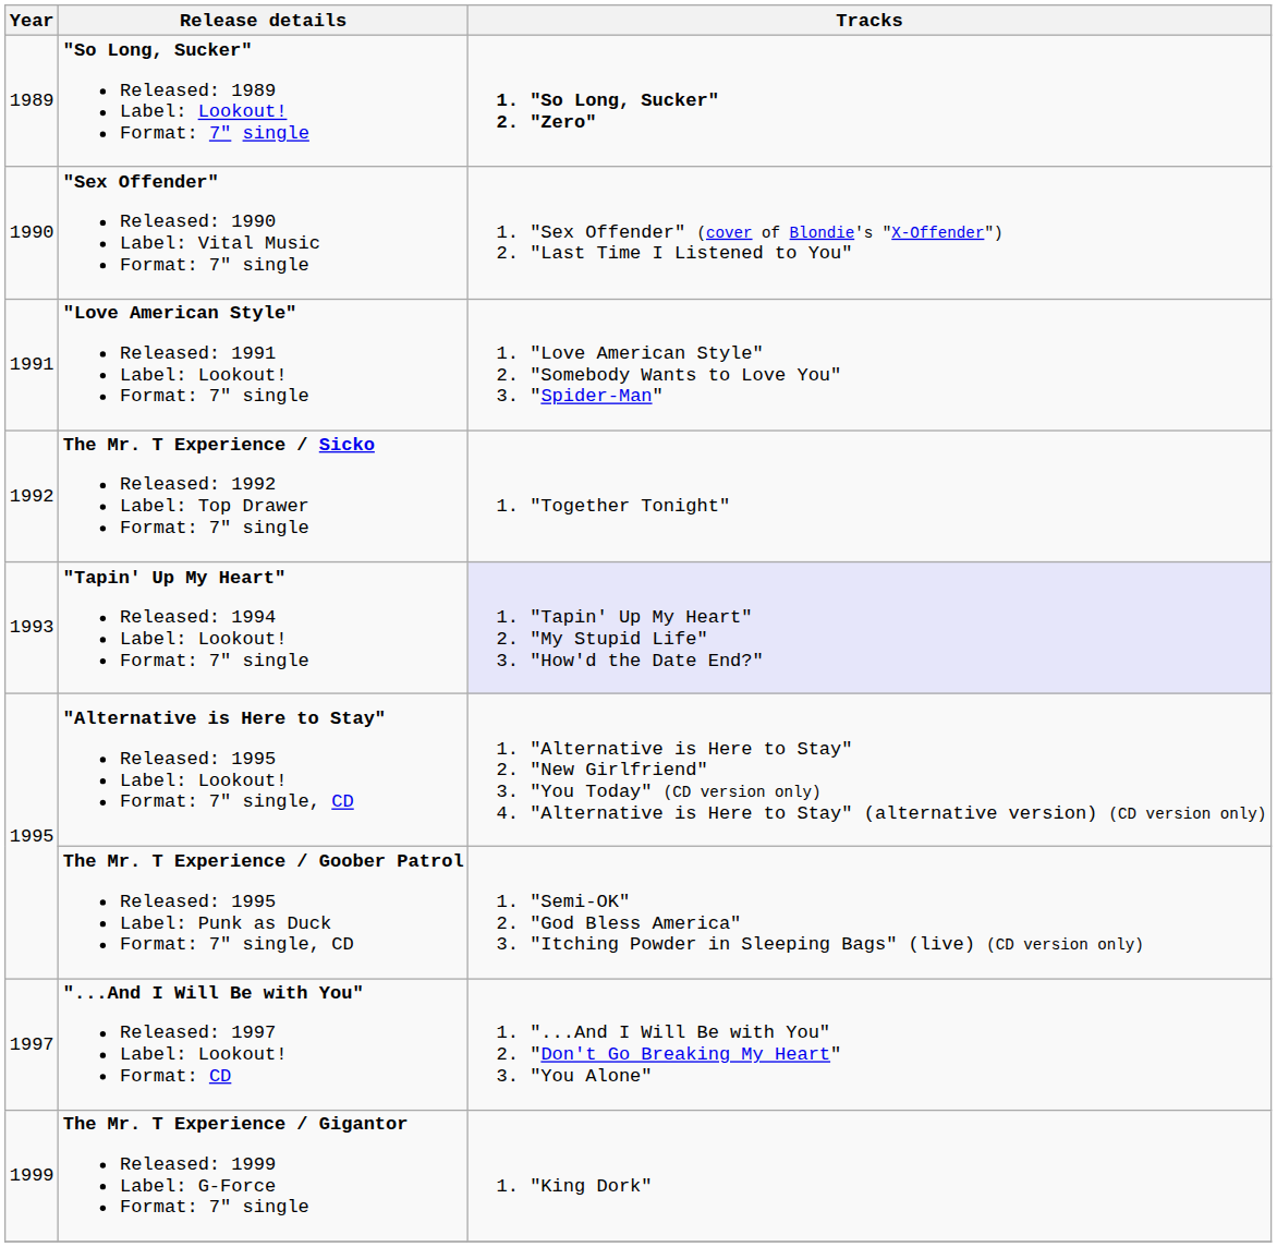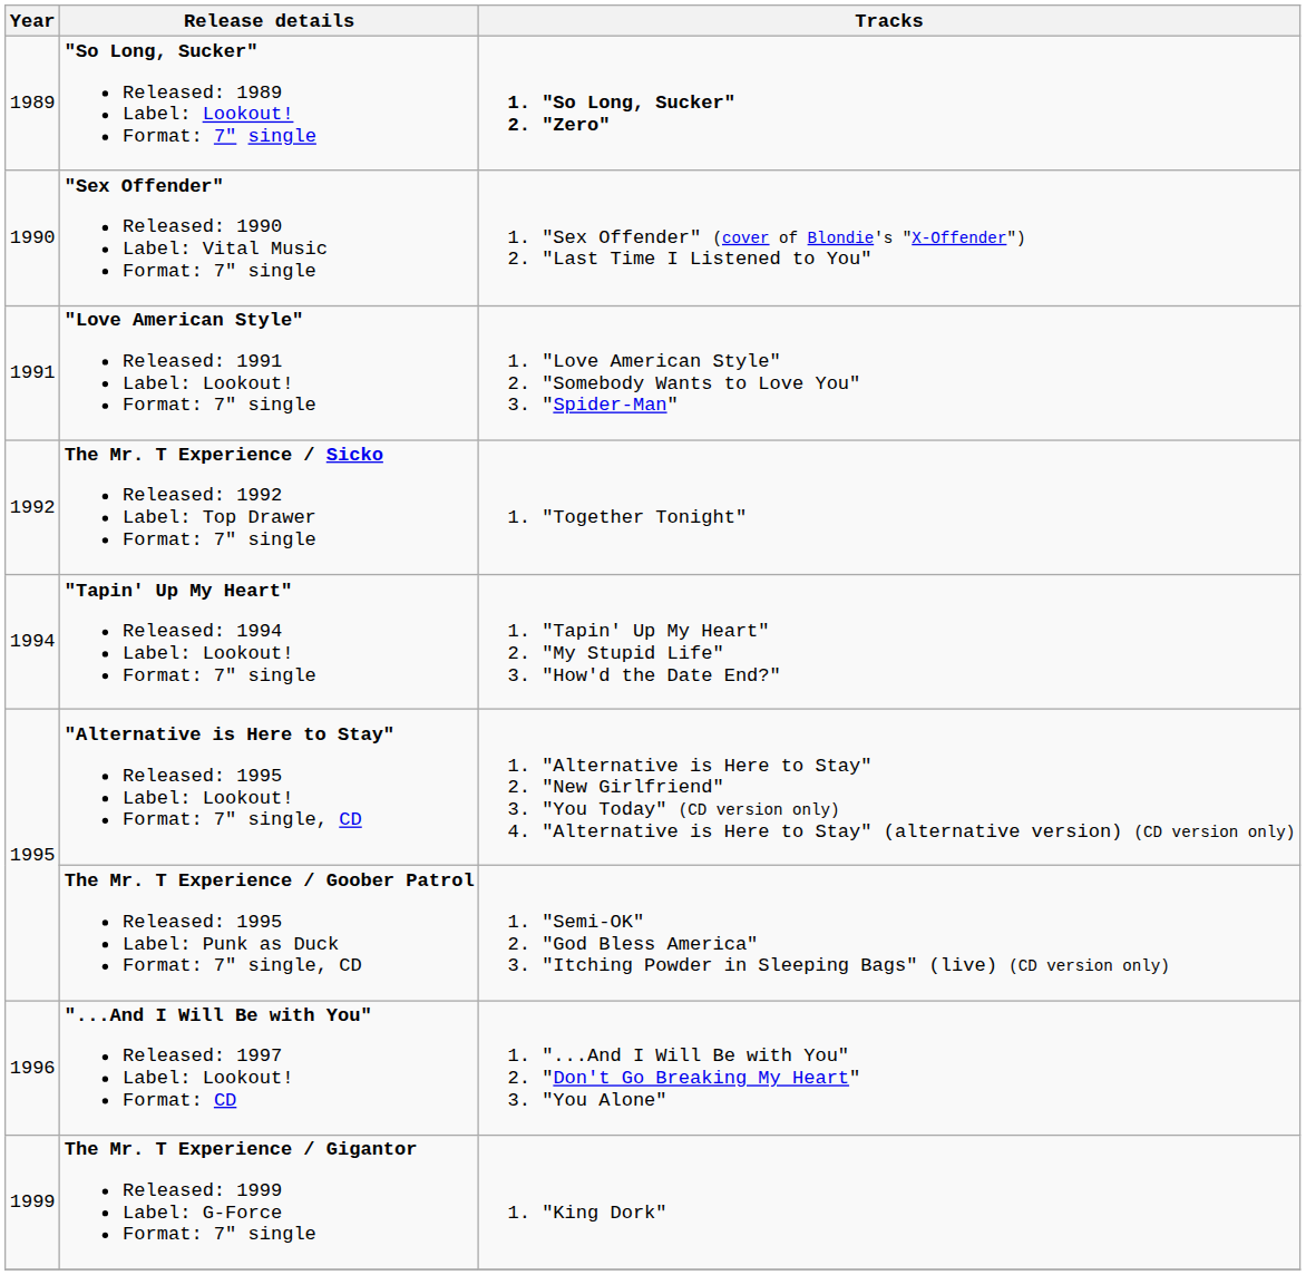row 6 | Year: 1993 -> 1994
row 6 | Tracks: lavender background -> no background
row 9 | Year: 1997 -> 1996
